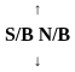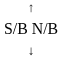row 2 | column 1: bold -> normal
